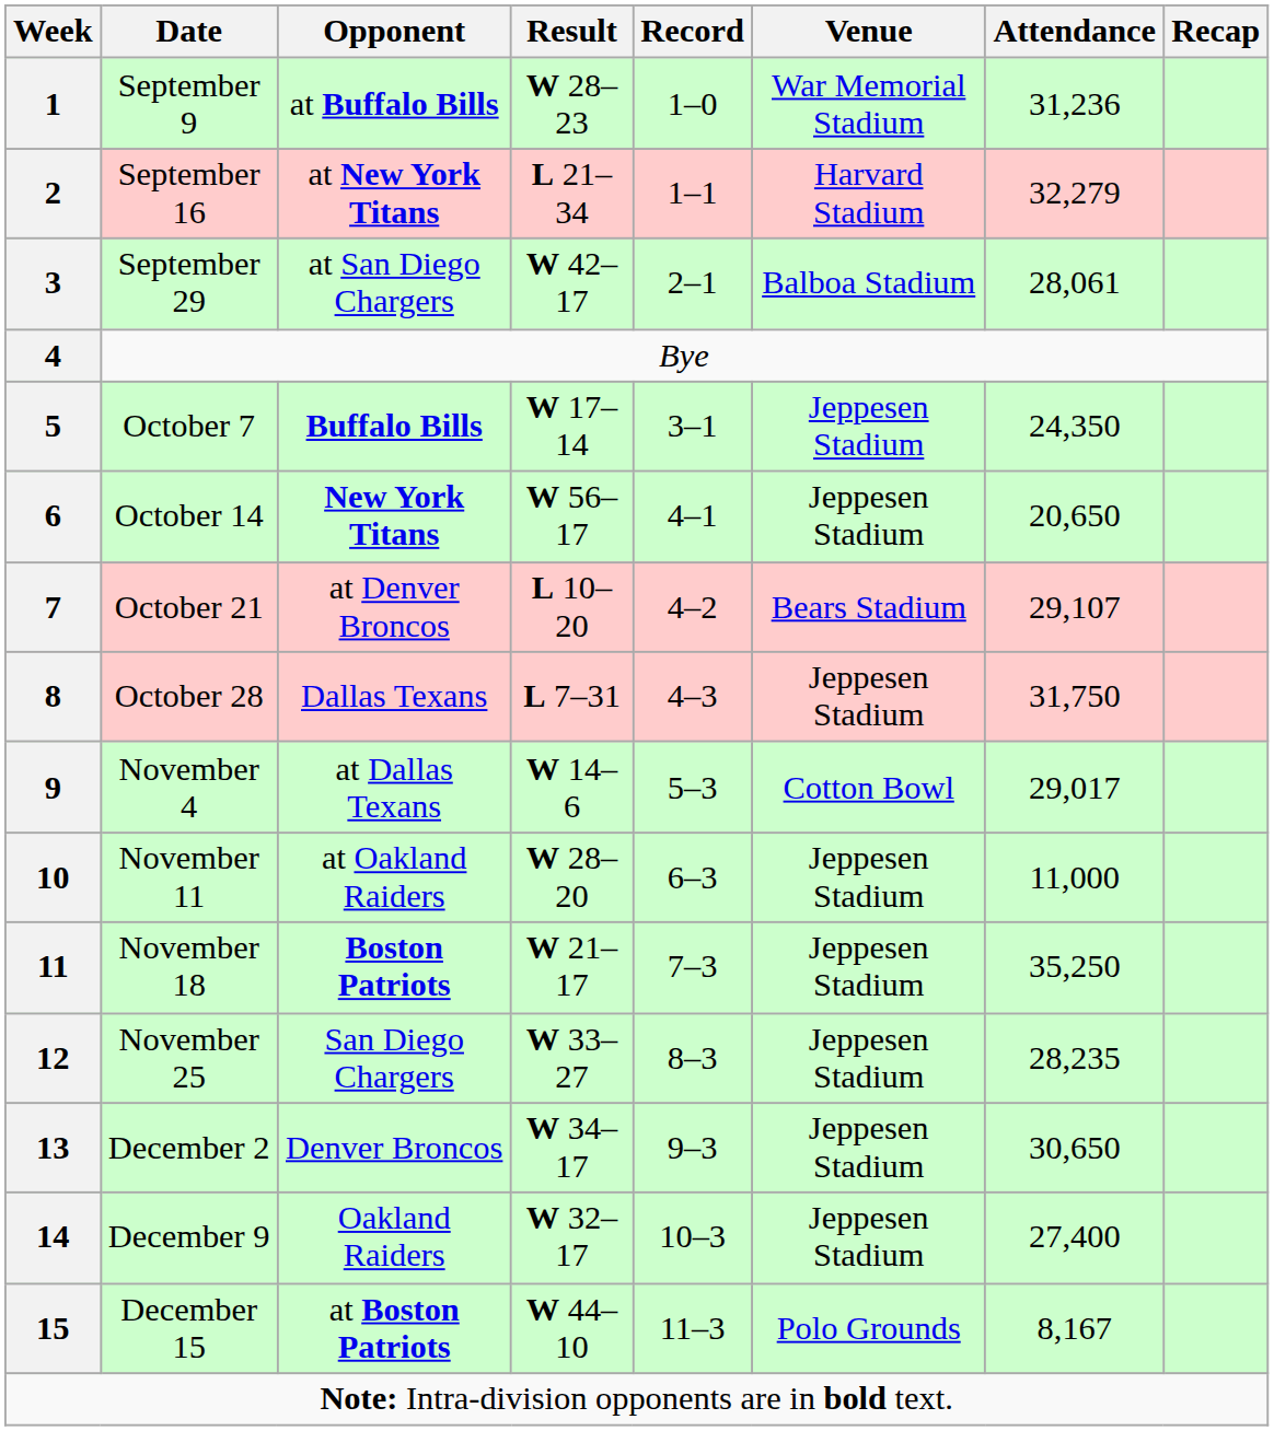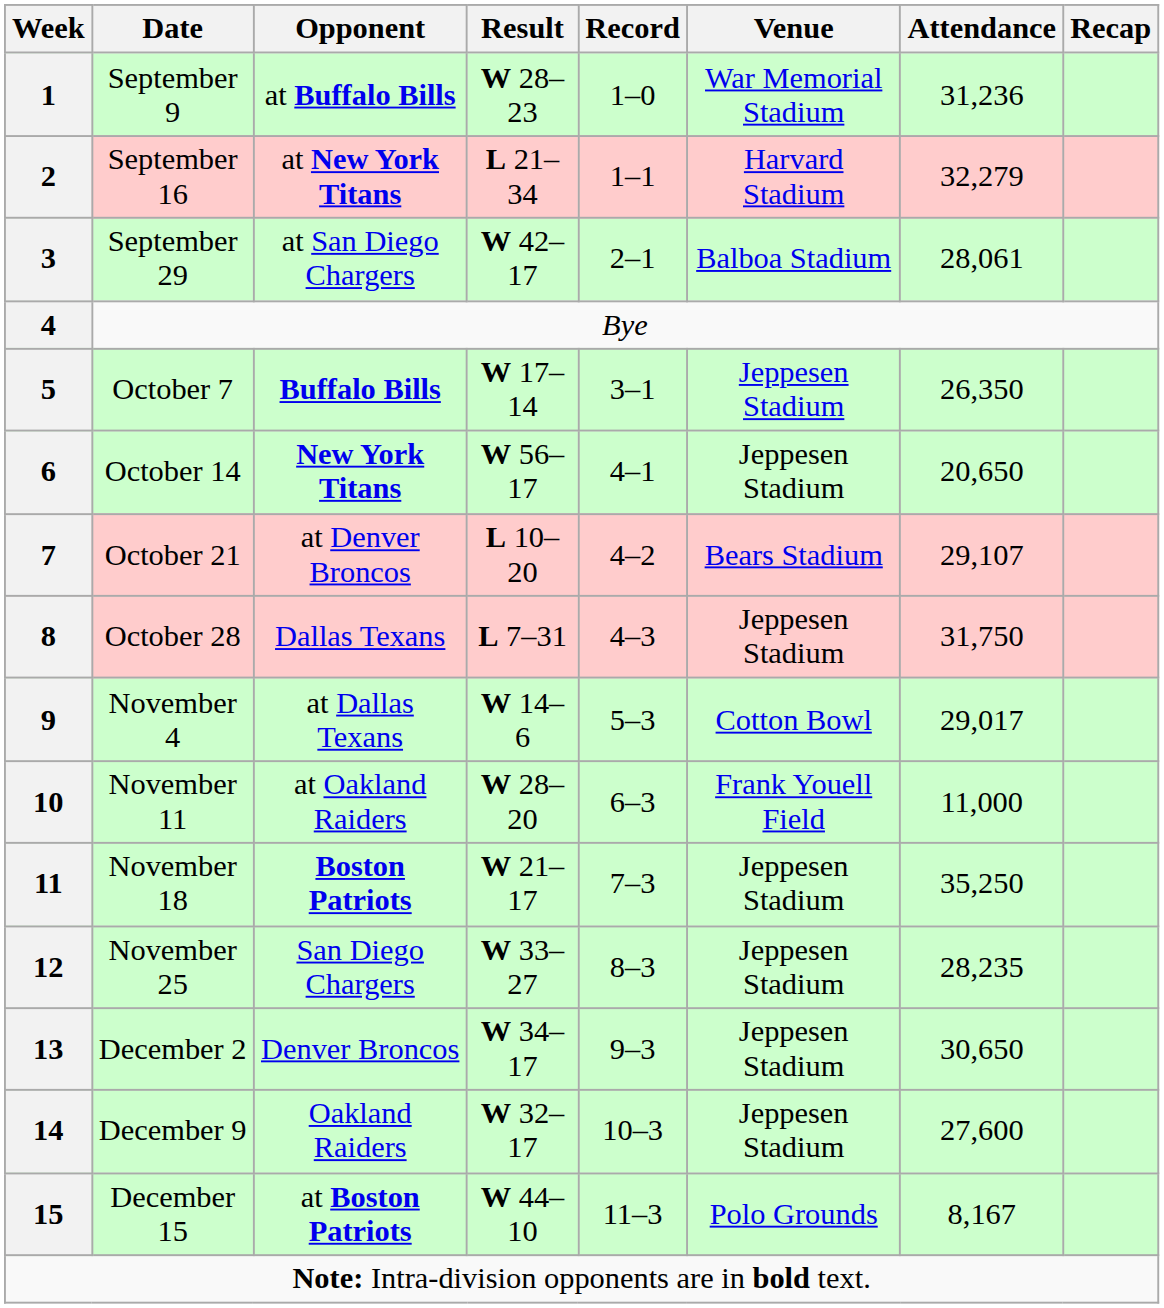5 | Attendance: 24,350 -> 26,350
10 | Venue: Jeppesen Stadium -> Frank Youell Field
14 | Attendance: 27,400 -> 27,600
